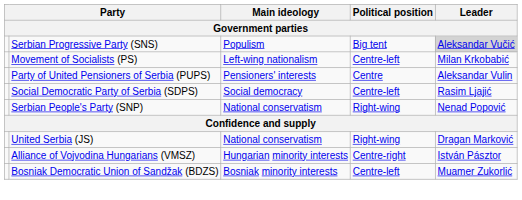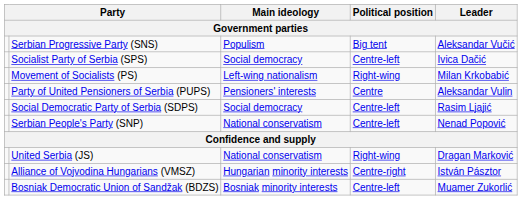Serbian Progressive Party (SNS) | Leader: lightgrey background -> no background
+ row: Socialist Party of Serbia (SPS) | Social democracy | Centre-left | Ivica Dačić
Movement of Socialists (PS) | Political position: Centre-left -> Right-wing
Serbian People's Party (SNP) | Political position: Right-wing -> Centre-left
